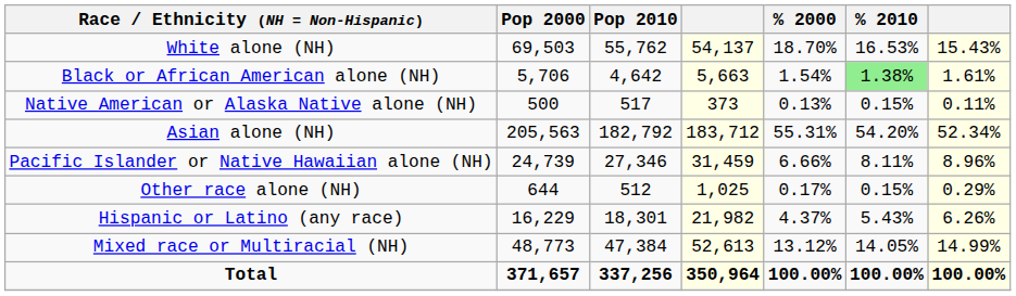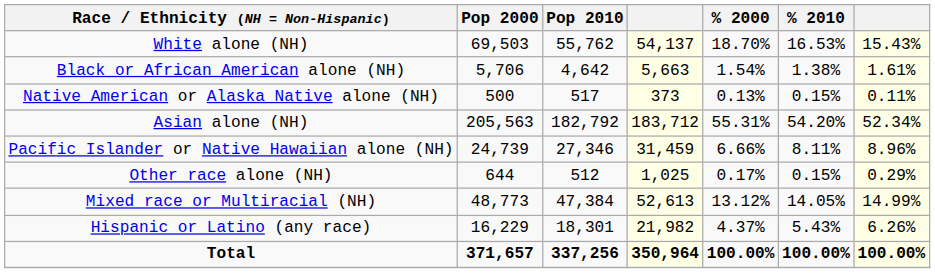Black or African American alone (NH) | % 2010: lightgreen background -> no background
rows swapped: Mixed race or Multiracial (NH) <-> Hispanic or Latino (any race)
